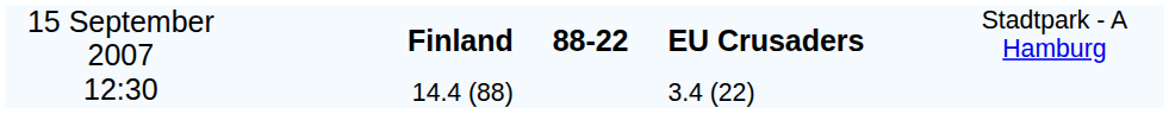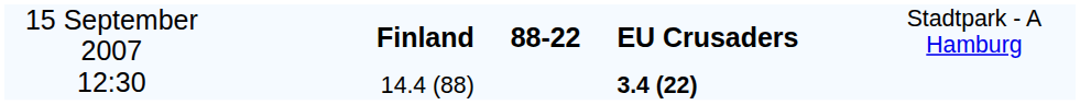14.4 (88) | column 4: normal -> bold
